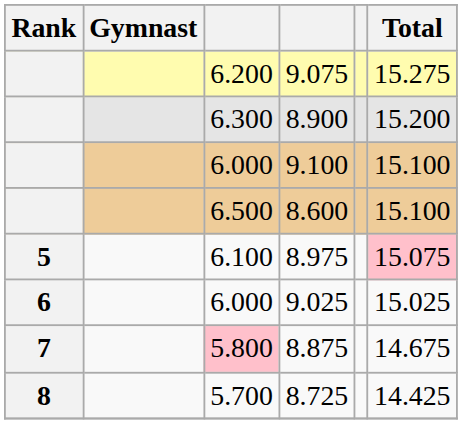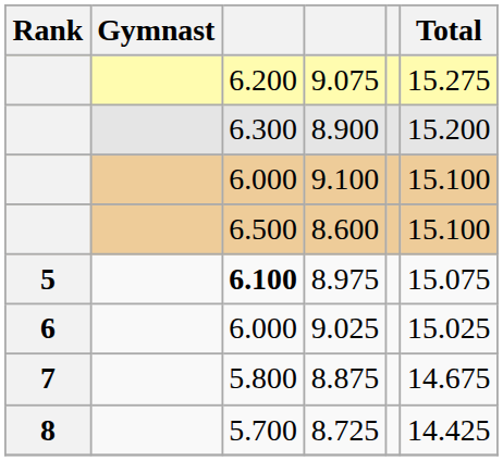8.975 | column 3: normal -> bold
8.975 | Total: pink background -> no background
8.875 | column 3: pink background -> no background
